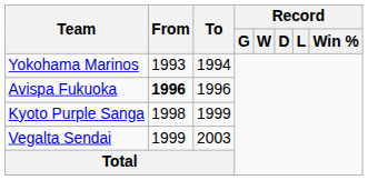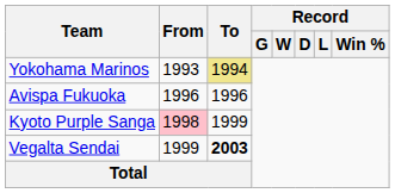Yokohama Marinos | To: no background -> khaki background
Avispa Fukuoka | From: bold -> normal
Kyoto Purple Sanga | From: no background -> pink background
Vegalta Sendai | To: normal -> bold
